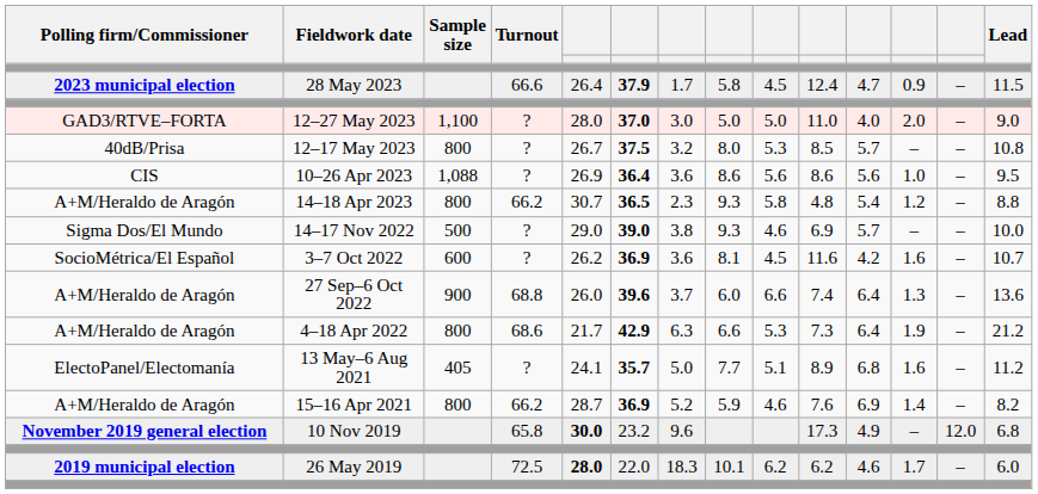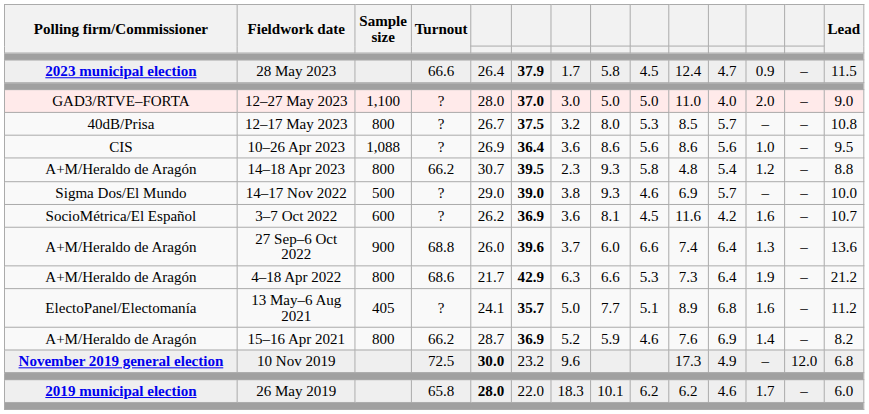14–18 Apr 2023 | column 6: 36.5 -> 39.5
10 Nov 2019 | Turnout: 65.8 -> 72.5
26 May 2019 | Turnout: 72.5 -> 65.8
